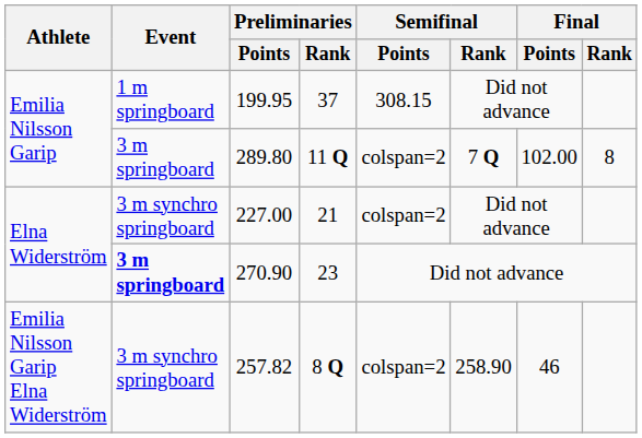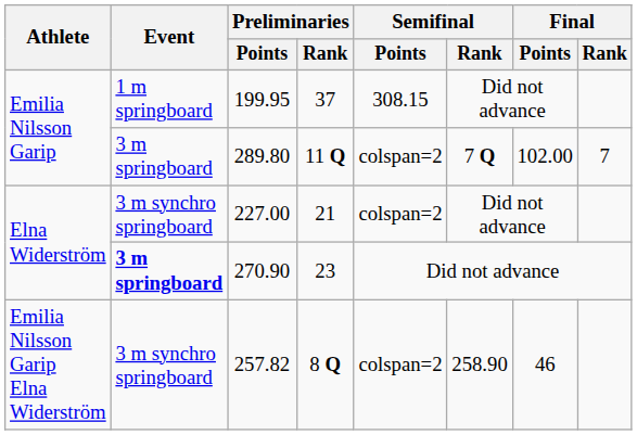289.80 | Final / Rank: 8 -> 7
